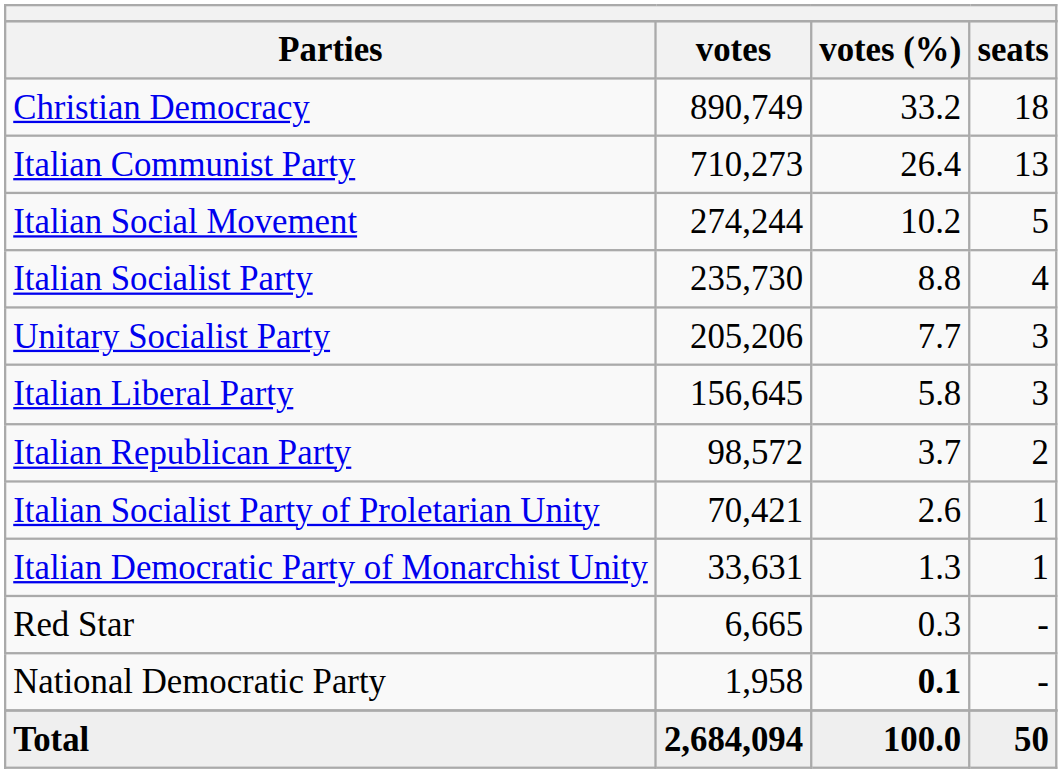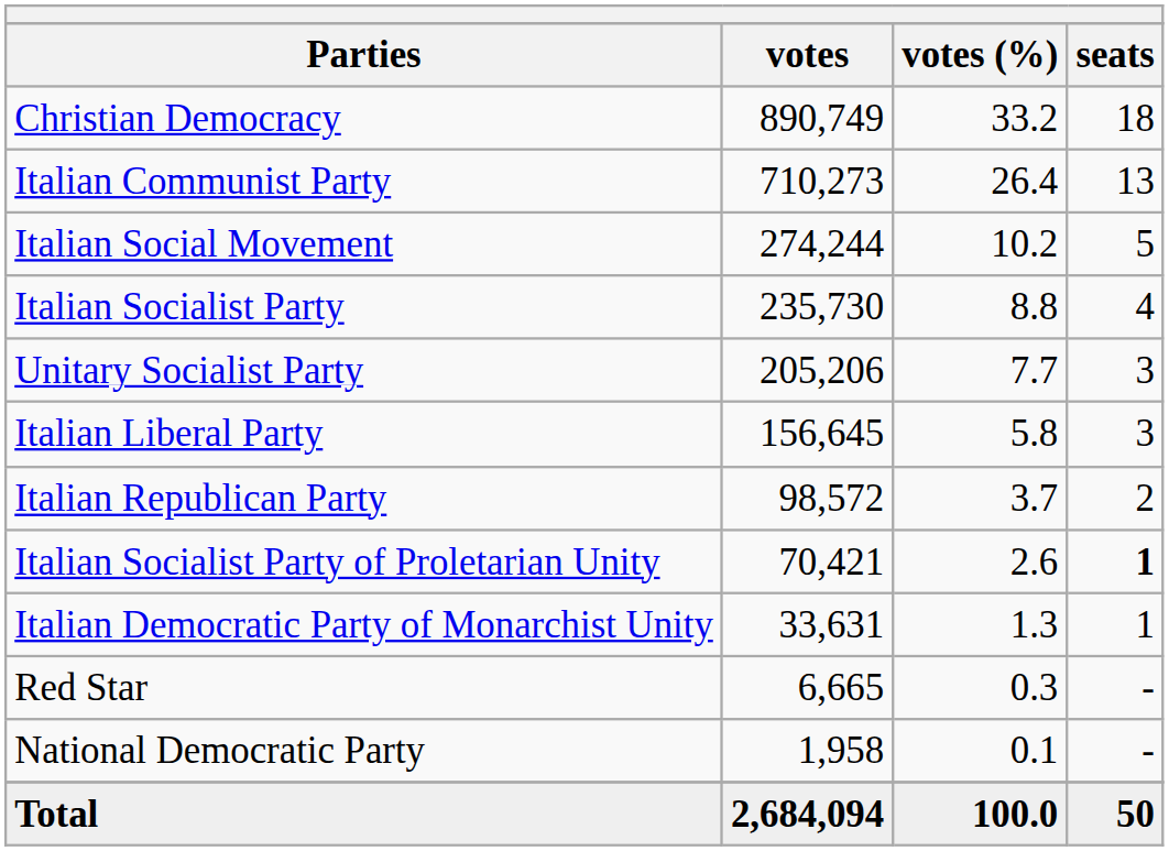Italian Socialist Party of Proletarian Unity | seats: normal -> bold
National Democratic Party | votes (%): bold -> normal
